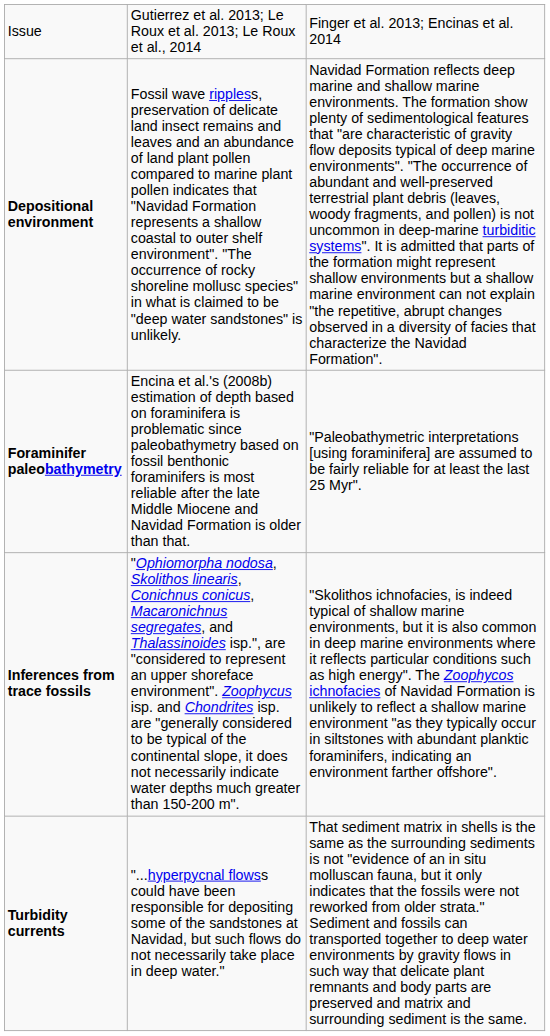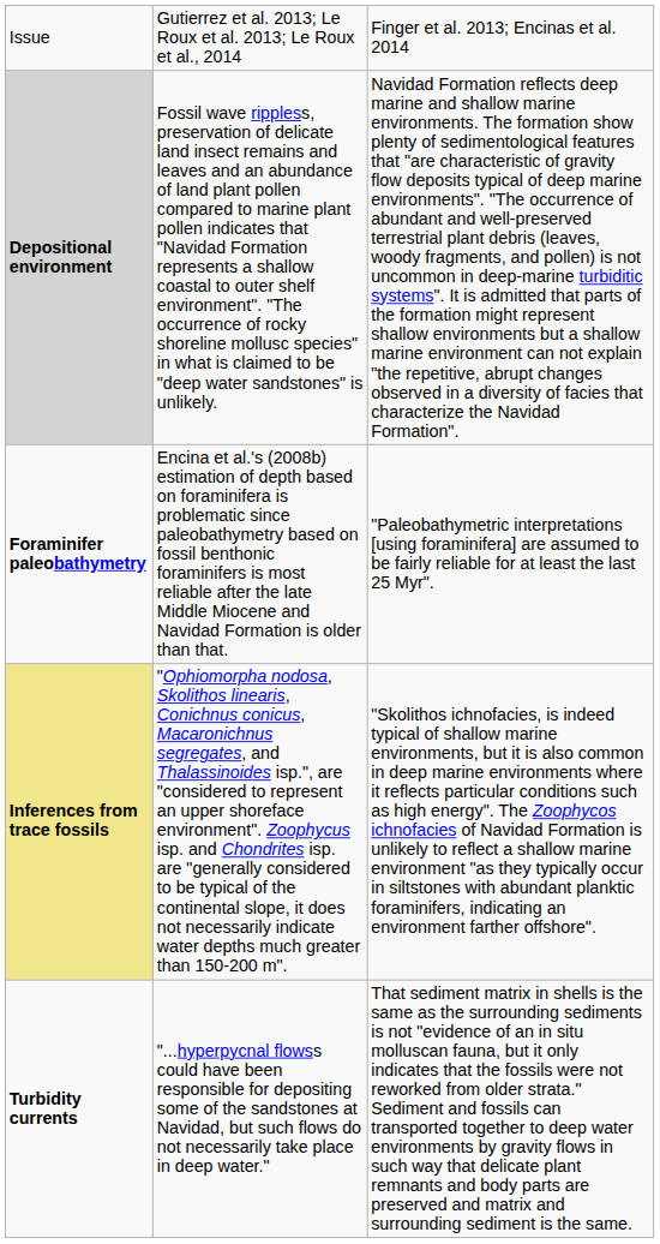Depositional environment | column 1: no background -> lightgrey background
Inferences from trace fossils | column 1: no background -> khaki background
